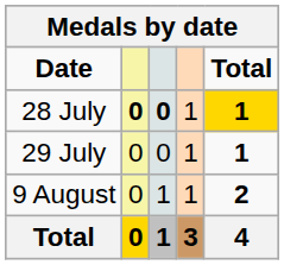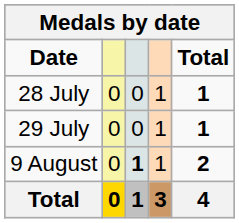28 July | column 2: bold -> normal
28 July | column 3: bold -> normal
28 July | Total: gold background -> no background
9 August | column 3: normal -> bold
